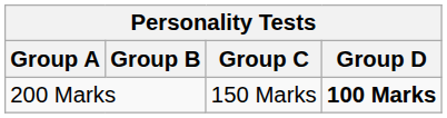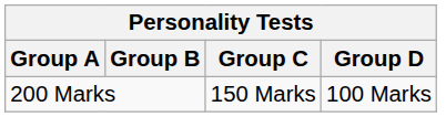200 Marks | Group D: bold -> normal
